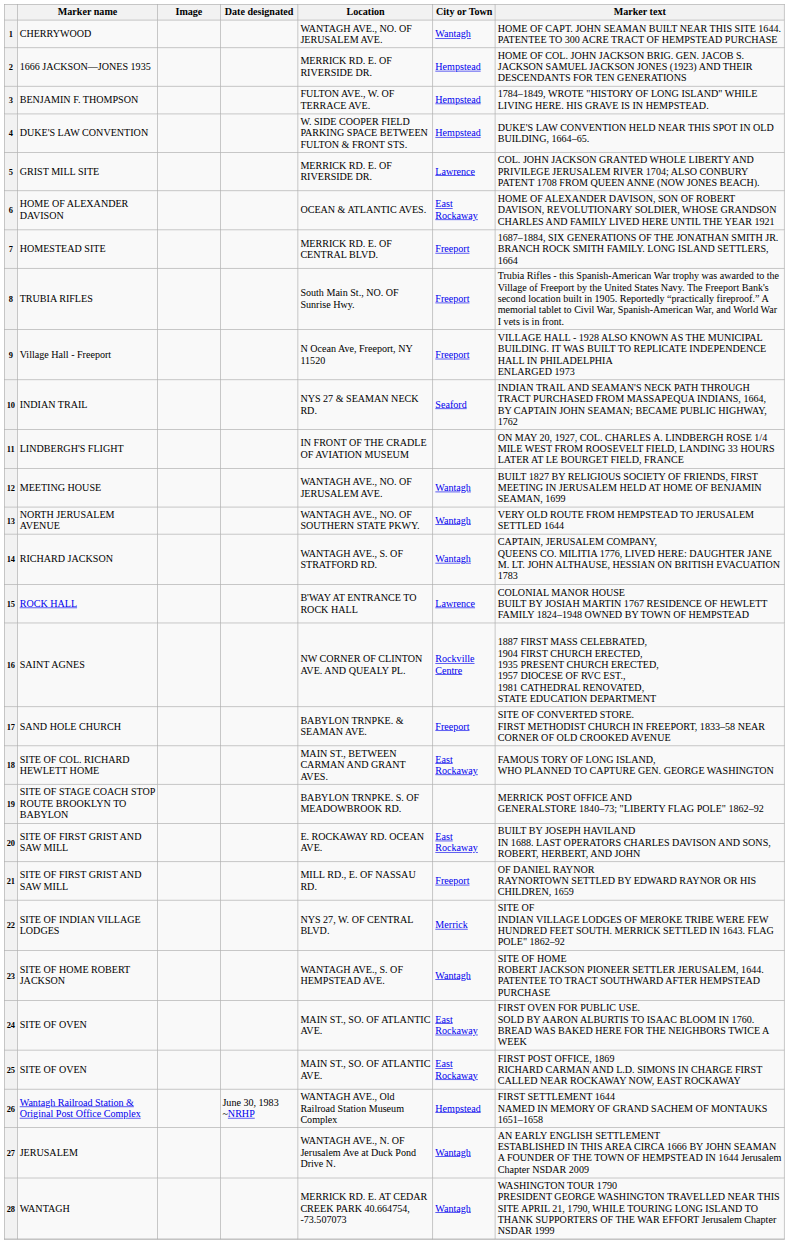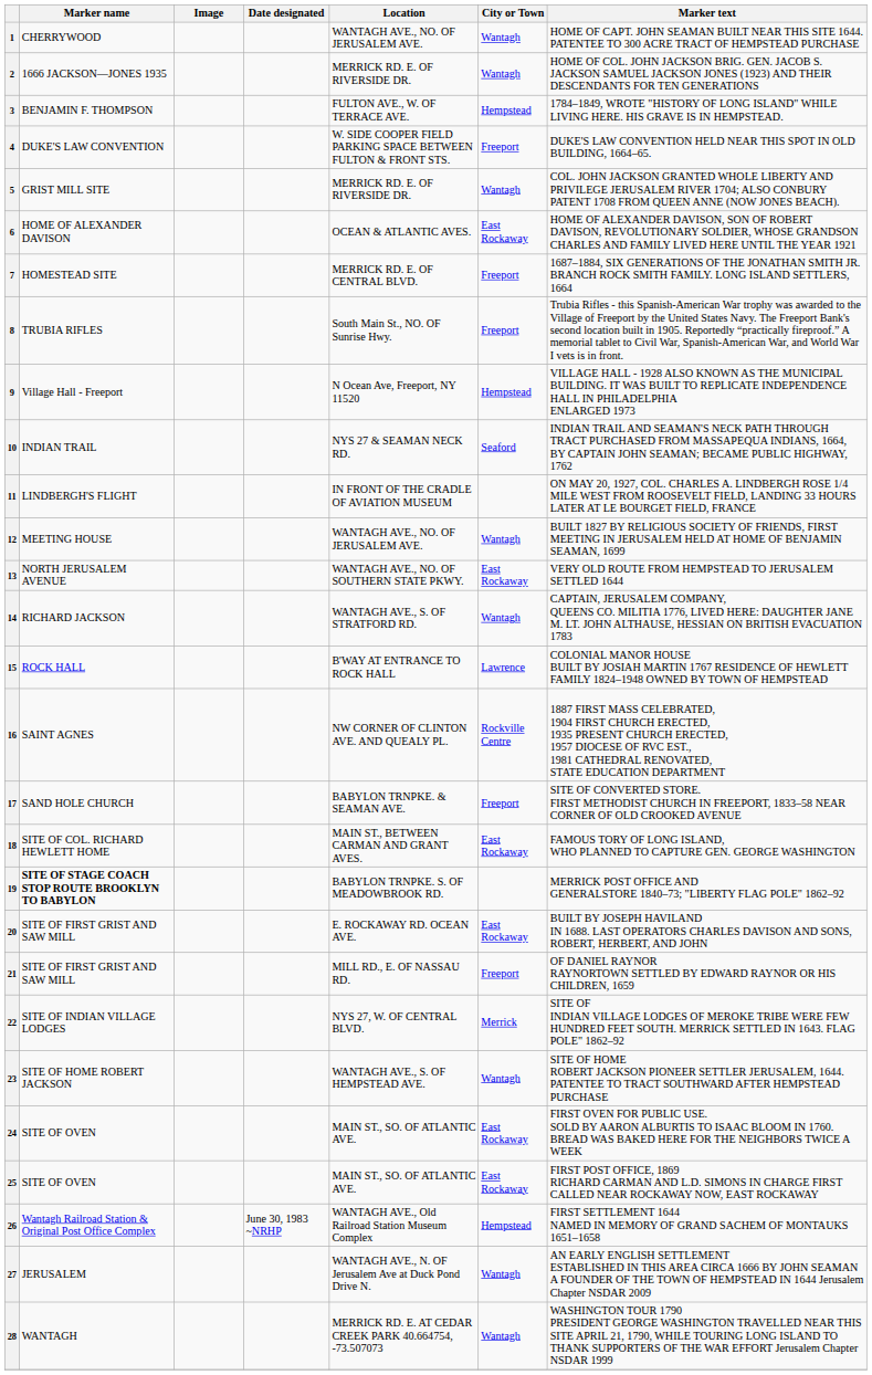2 | City or Town: Hempstead -> Wantagh
4 | City or Town: Hempstead -> Freeport
5 | City or Town: Lawrence -> Wantagh
9 | City or Town: Freeport -> Hempstead
13 | City or Town: Wantagh -> East Rockaway
19 | Marker name: normal -> bold
